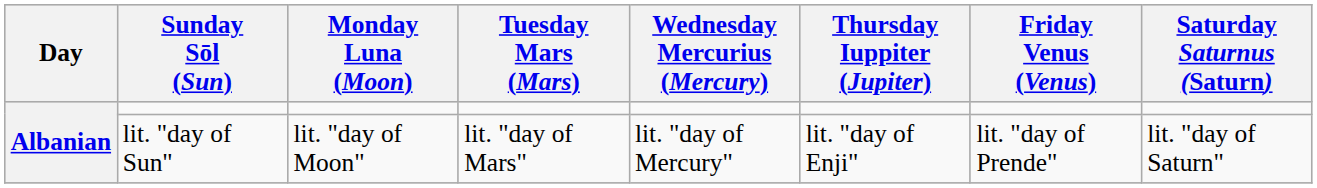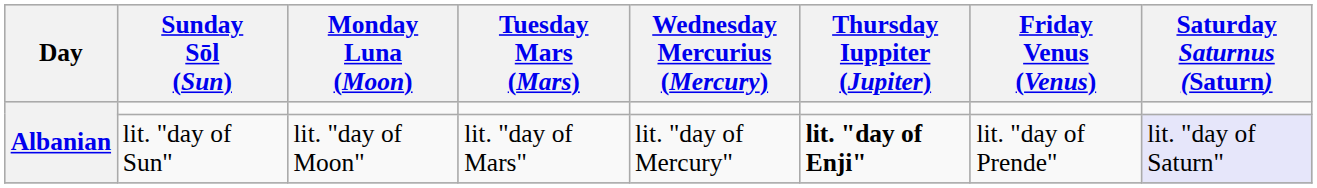lit. "day of Sun" | Thursday Iuppiter (Jupiter): normal -> bold
lit. "day of Sun" | Saturday Saturnus (Saturn): no background -> lavender background
